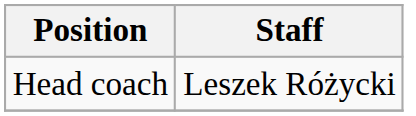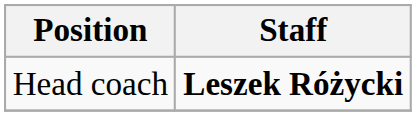Head coach | Staff: normal -> bold
